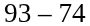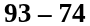row 1 | column 1: normal -> bold
